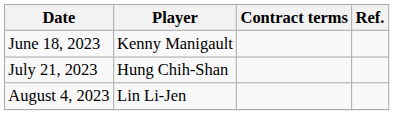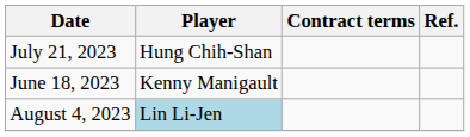rows swapped: June 18, 2023 <-> July 21, 2023
August 4, 2023 | Player: no background -> lightblue background
